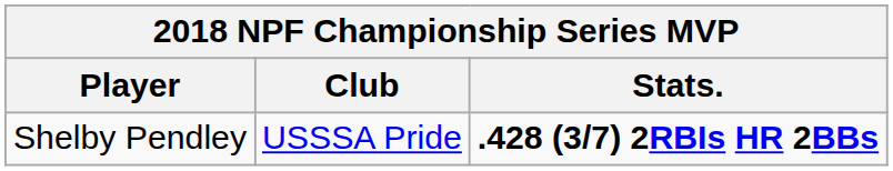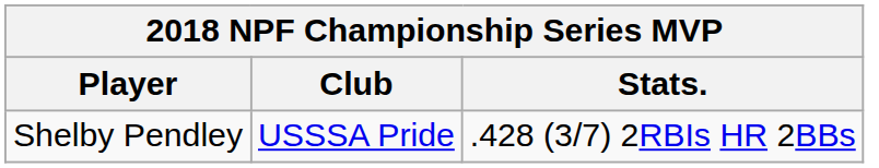Shelby Pendley | Stats.: bold -> normal
